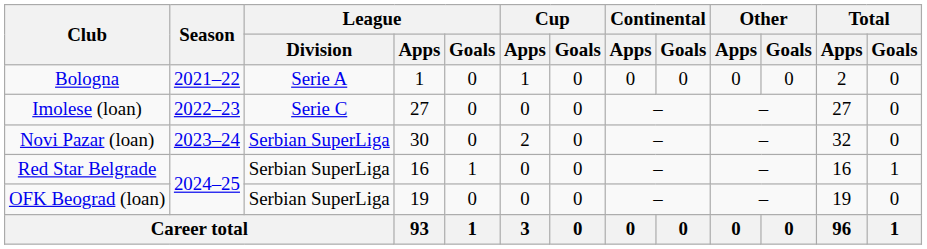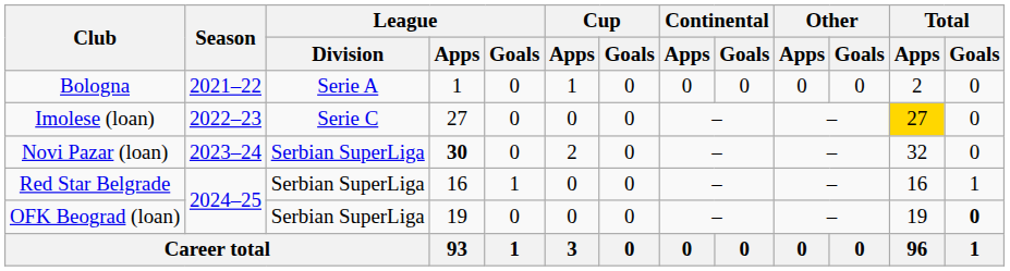Imolese (loan) | Total / Apps: no background -> gold background
Novi Pazar (loan) | League / Apps: normal -> bold
OFK Beograd (loan) | Total / Goals: normal -> bold
